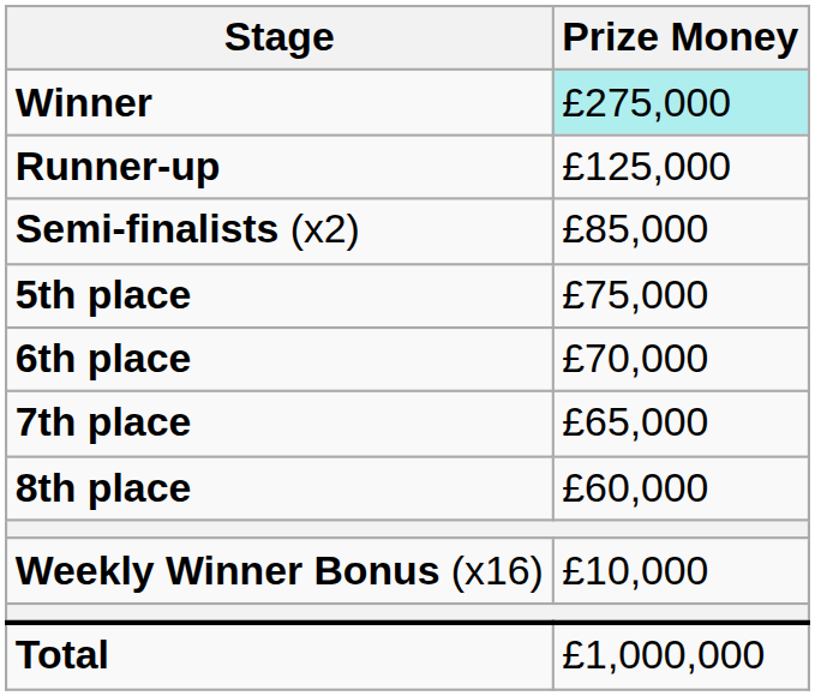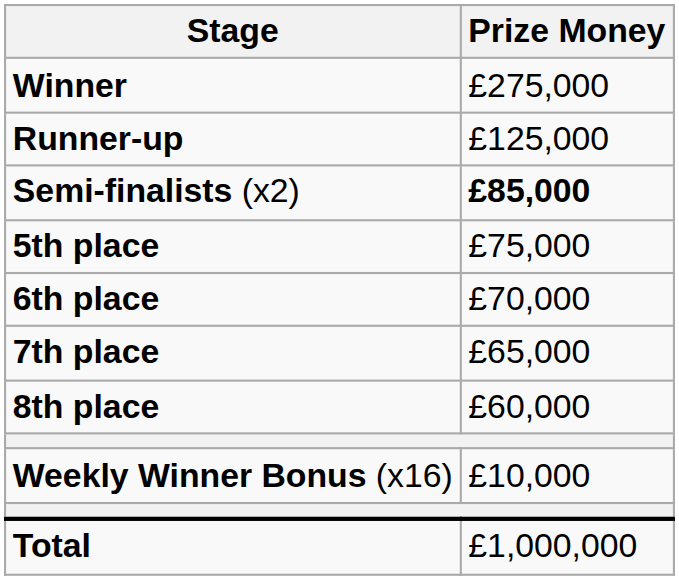Winner | Prize Money: paleturquoise background -> no background
Semi-finalists (x2) | Prize Money: normal -> bold
